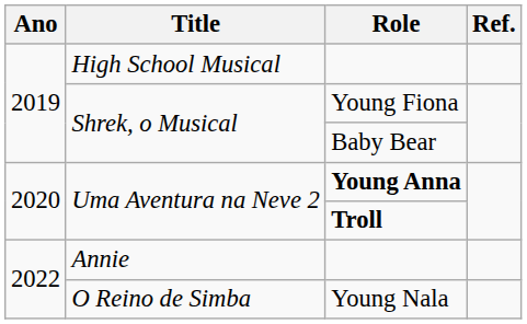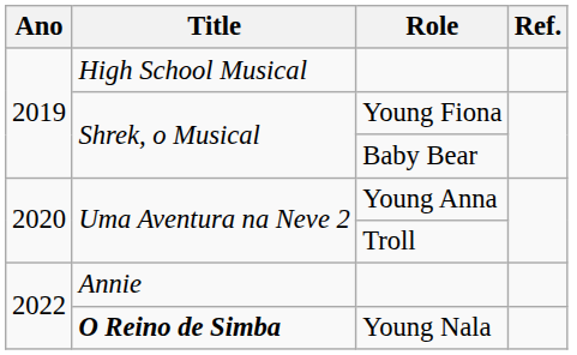Young Anna | Role: bold -> normal
Troll | Role: bold -> normal
Young Nala | Title: normal -> bold
